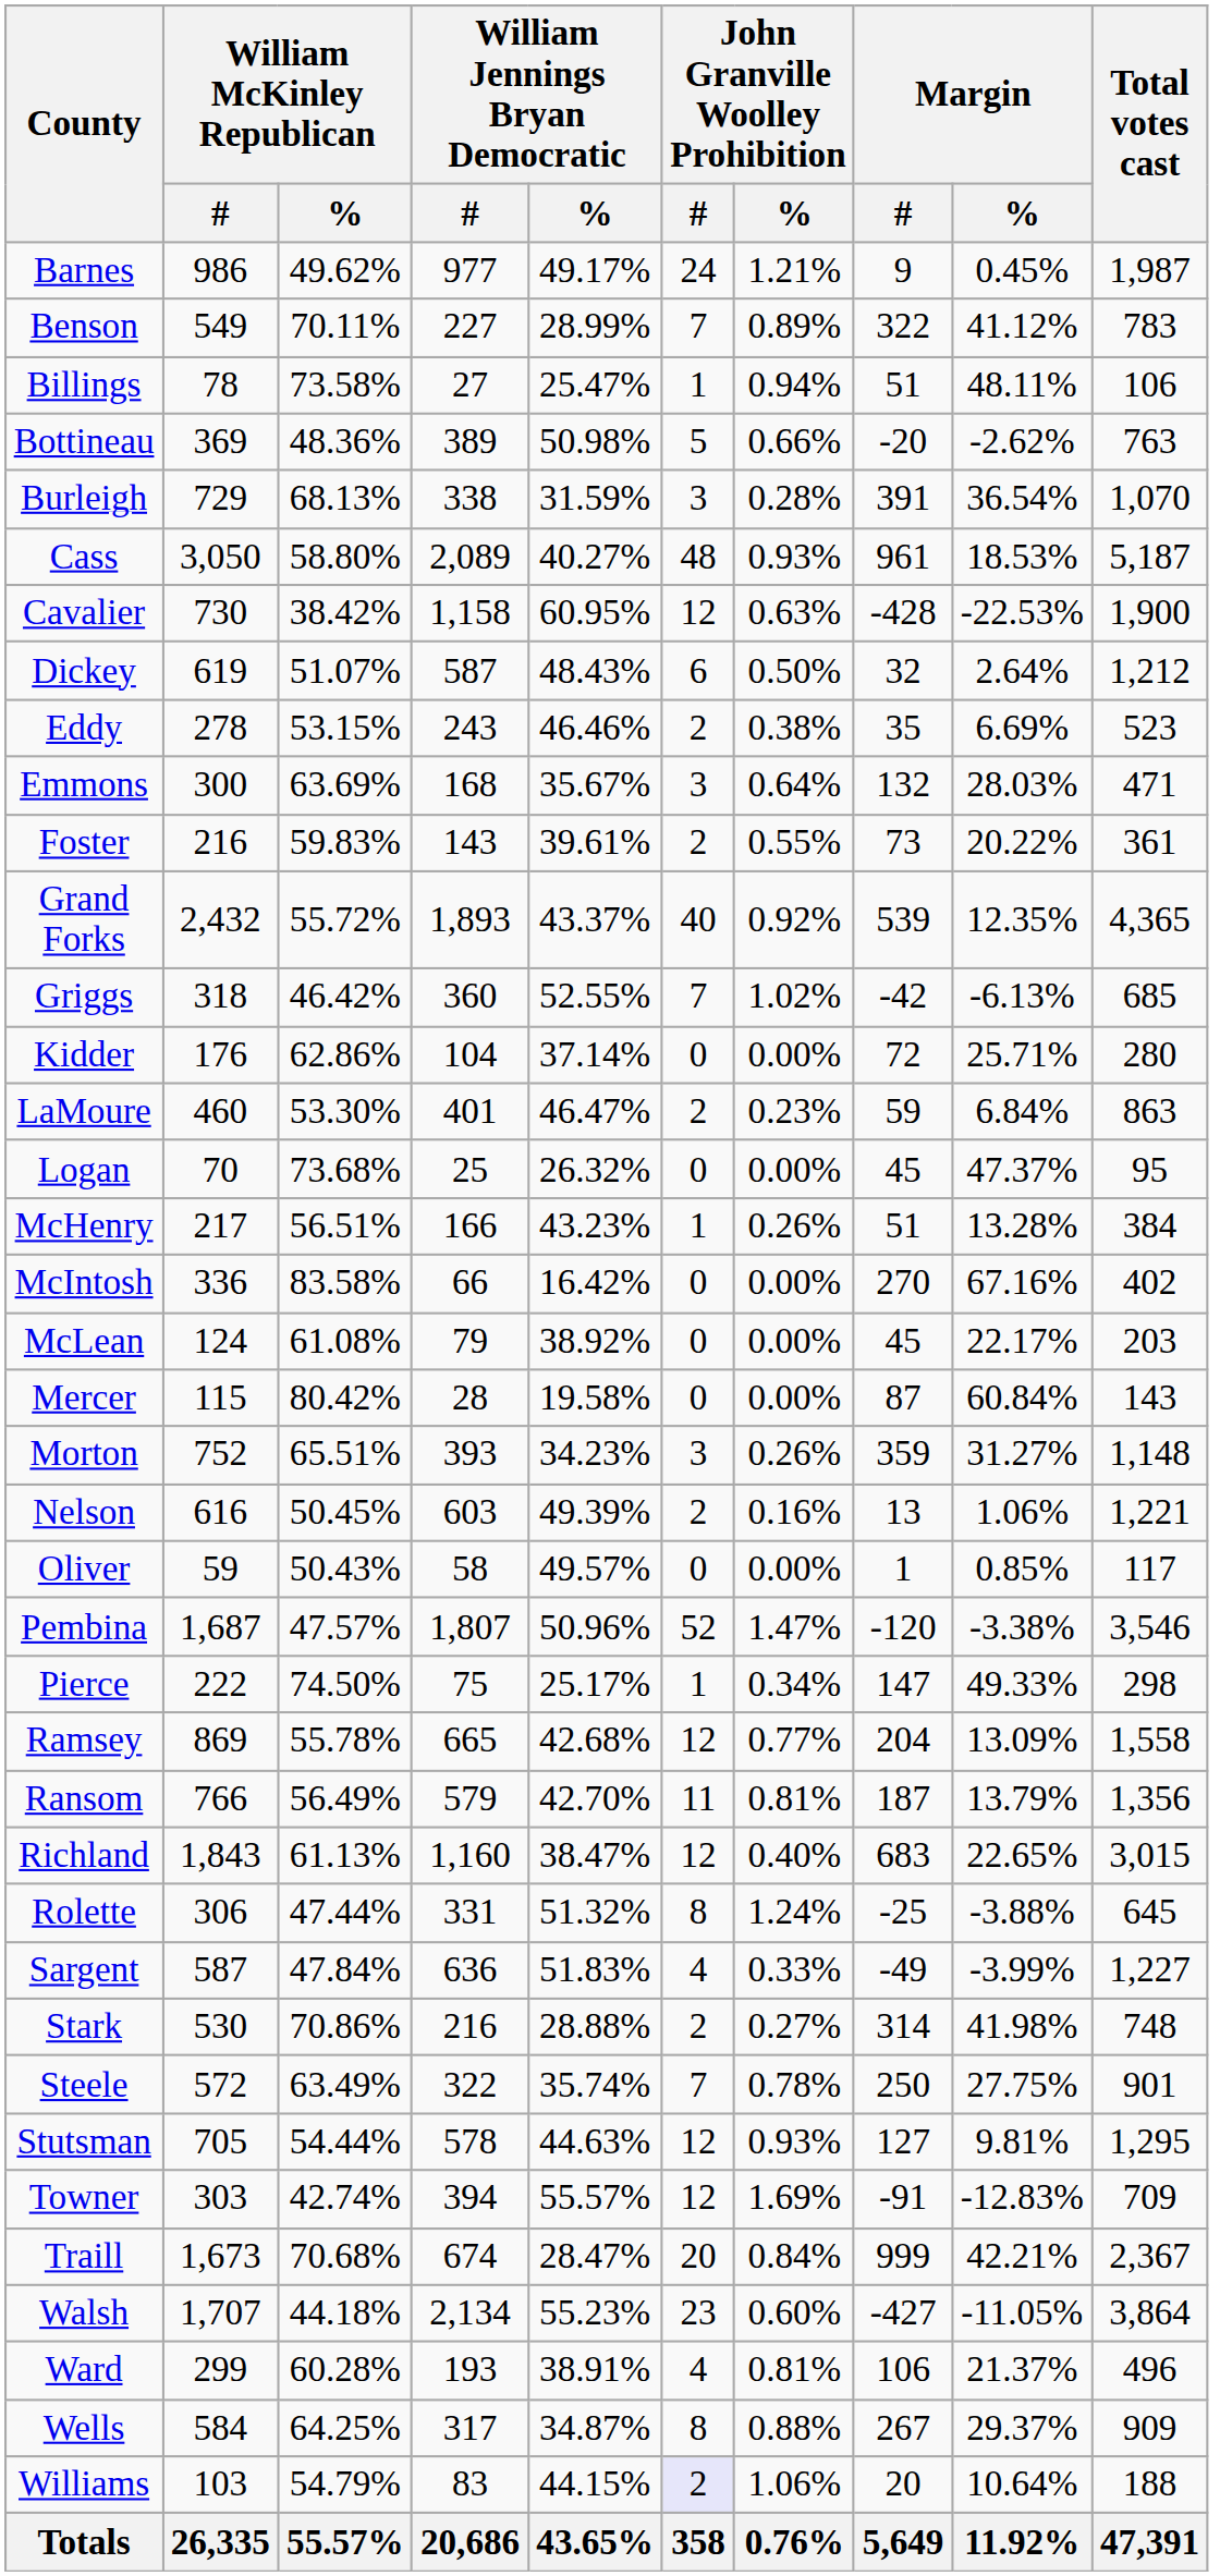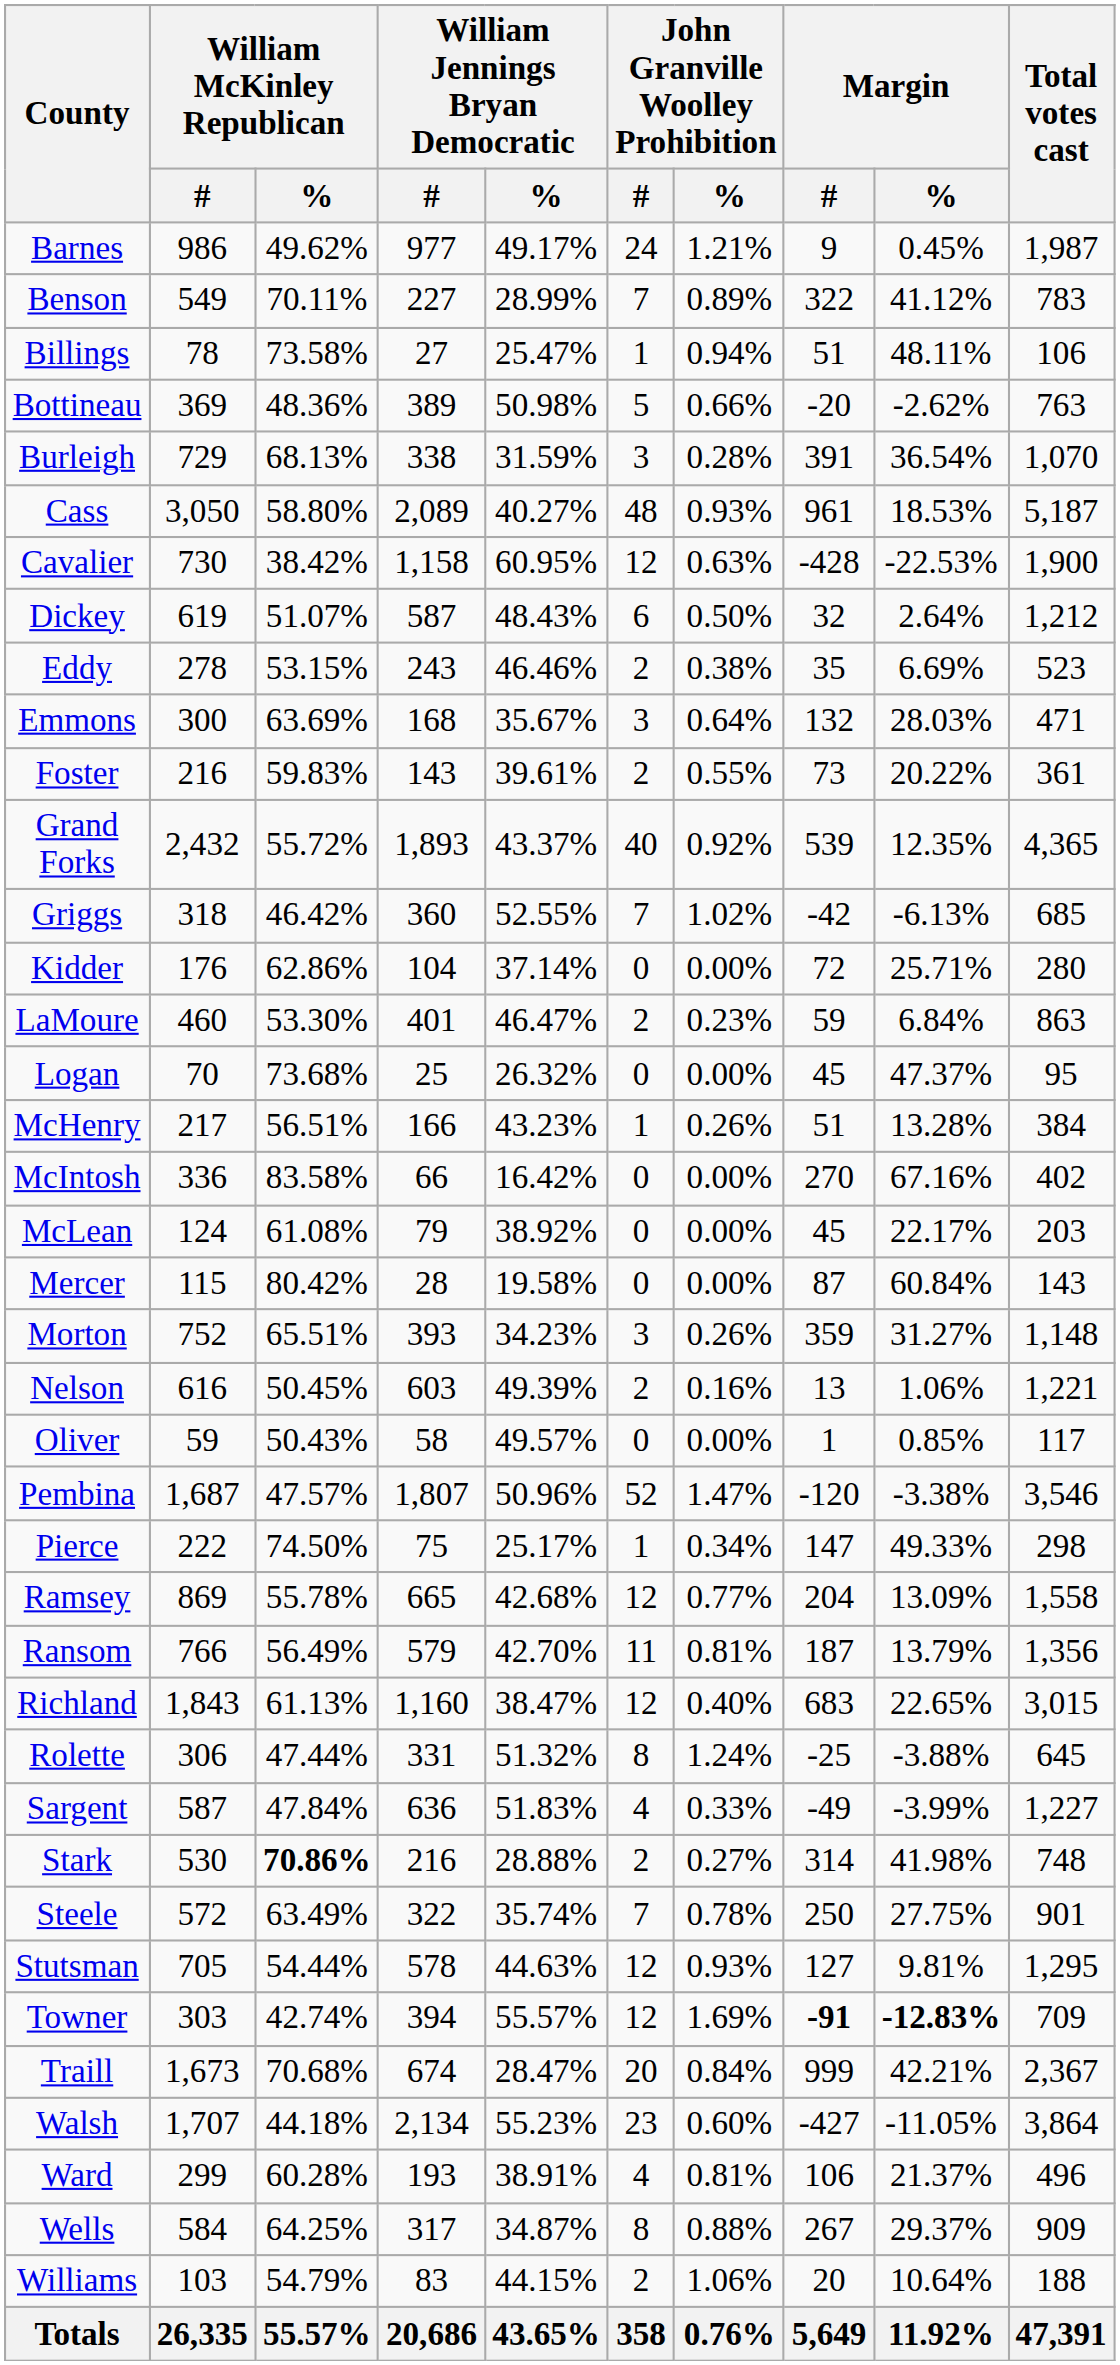Stark | William McKinley Republican / %: normal -> bold
Towner | Margin / #: normal -> bold
Towner | Margin / %: normal -> bold
Williams | John Granville Woolley Prohibition / #: lavender background -> no background
